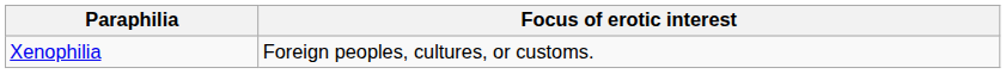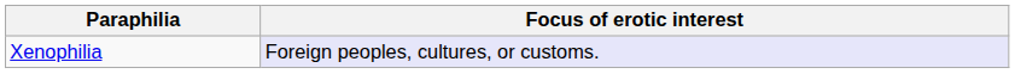Xenophilia | Focus of erotic interest: no background -> lavender background
